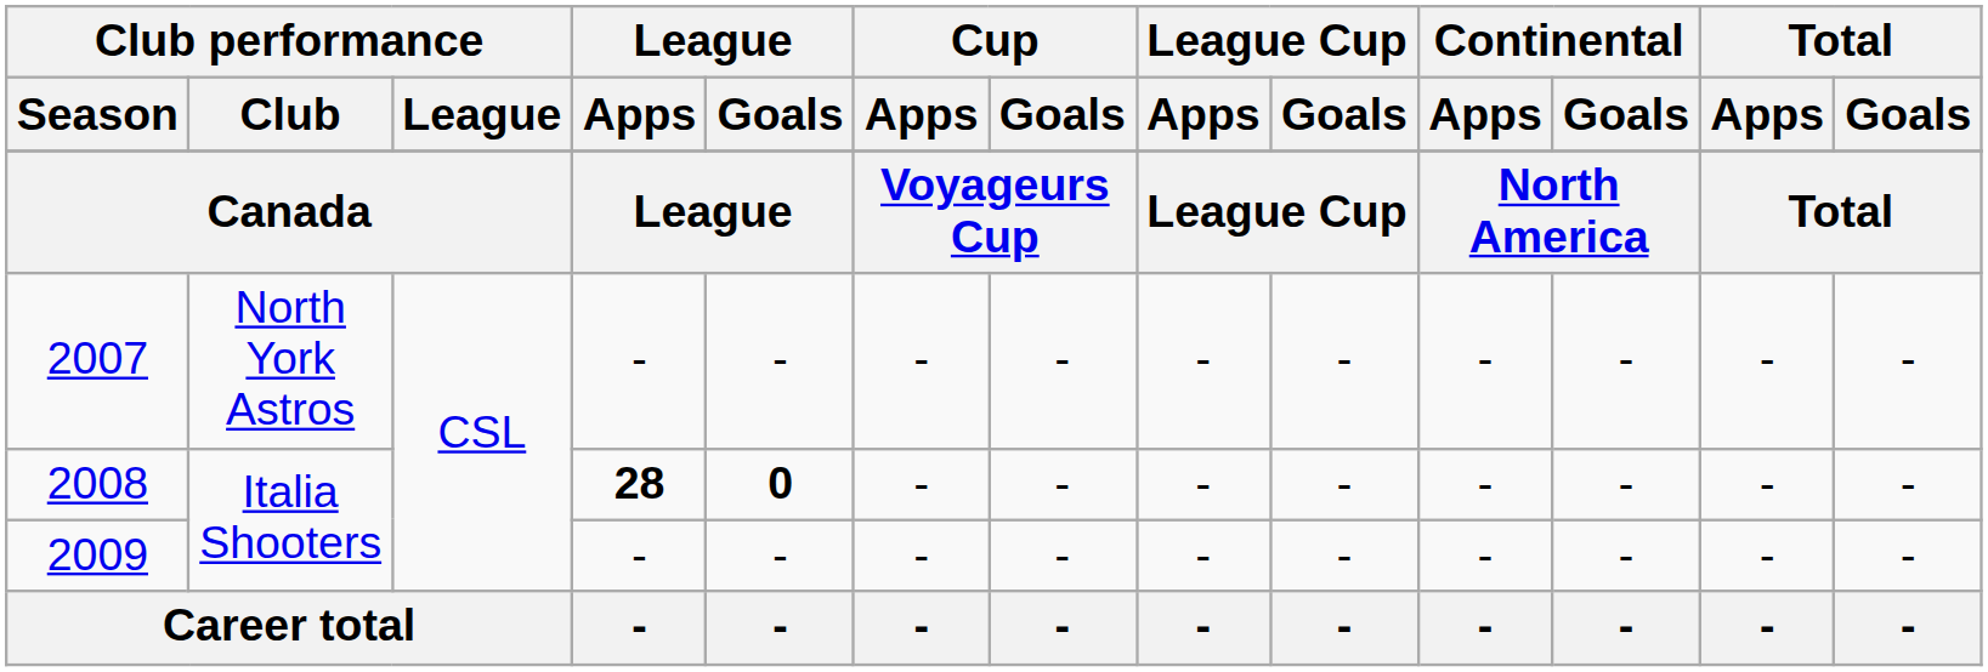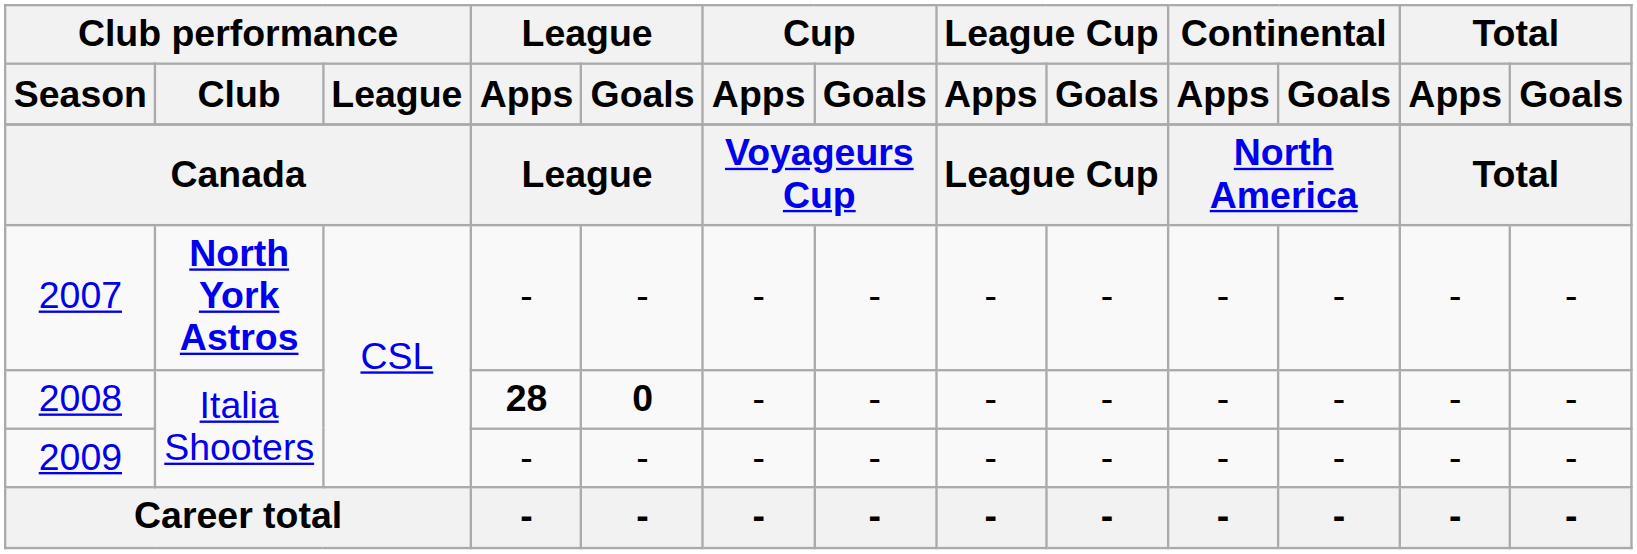2007 | Club performance / Club: normal -> bold
